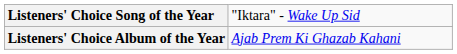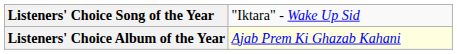Listeners' Choice Album of the Year | column 2: no background -> lightyellow background
